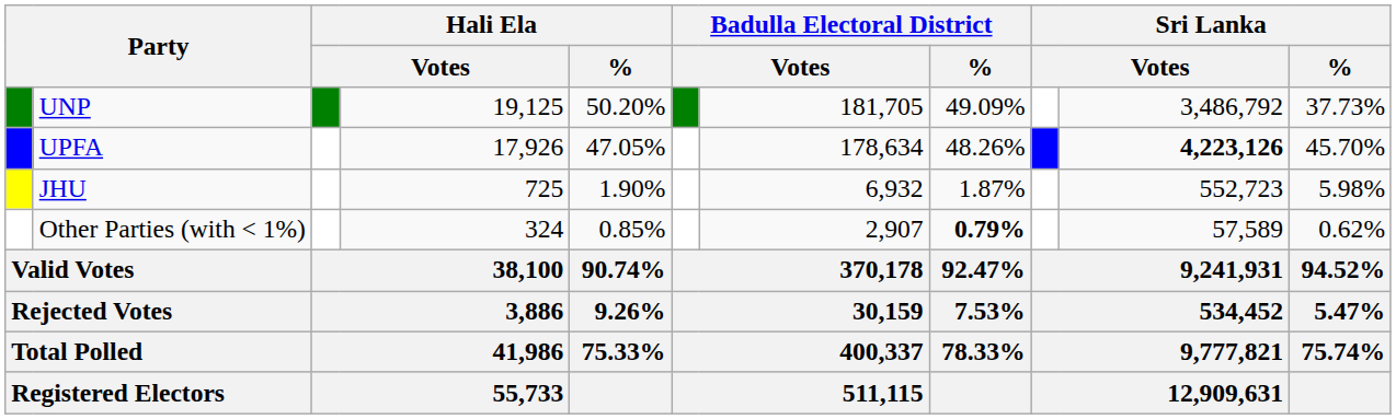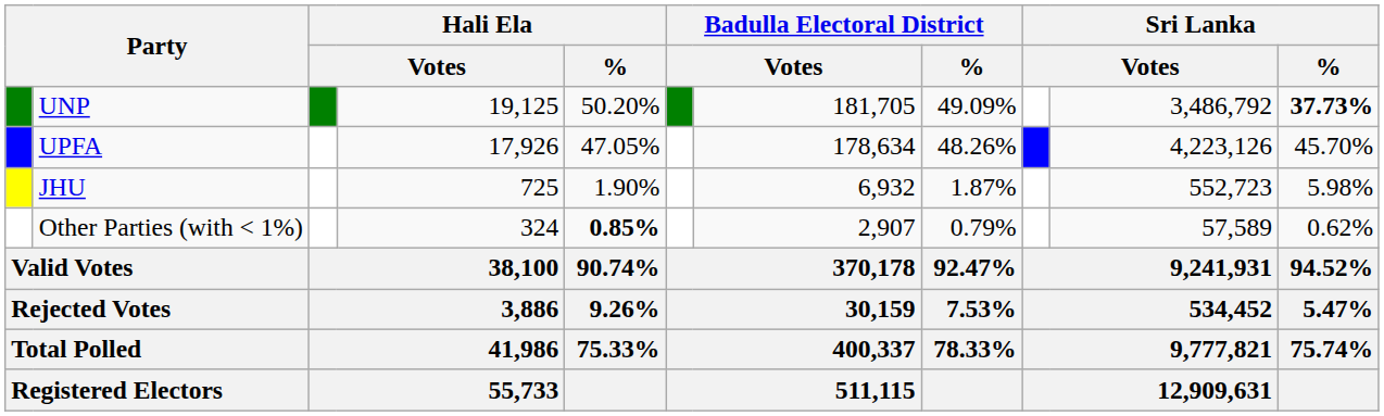UNP | Sri Lanka / %: normal -> bold
UPFA | column 10: bold -> normal
Other Parties (with < 1%) | Hali Ela / %: normal -> bold
Other Parties (with < 1%) | Badulla Electoral District / %: bold -> normal
